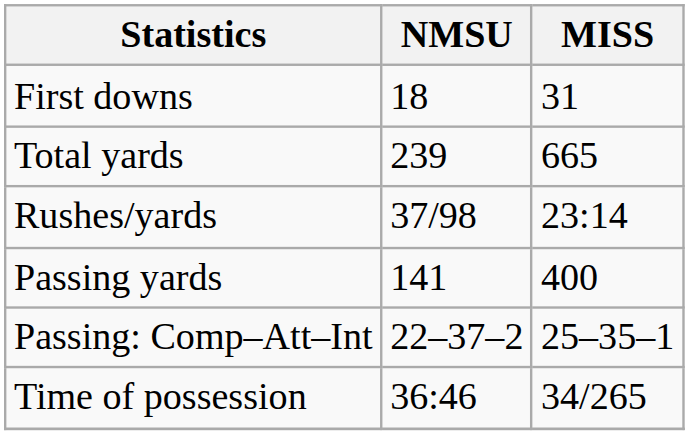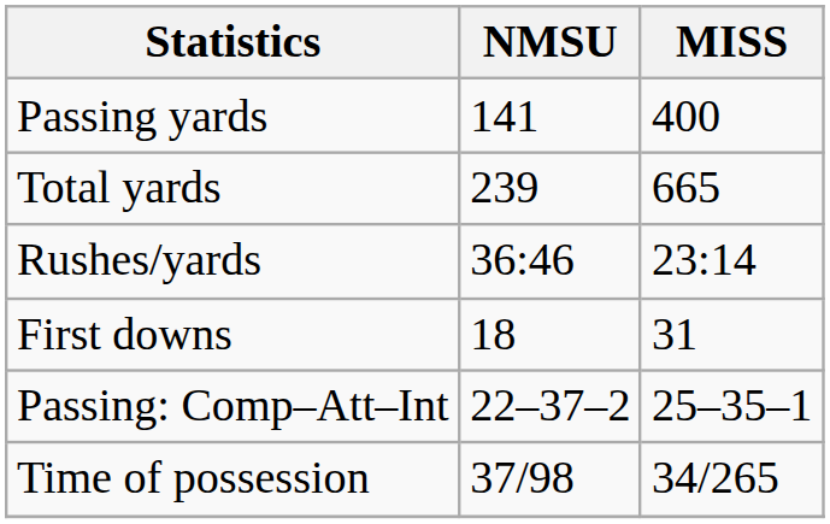rows swapped: First downs <-> Passing yards
Rushes/yards | NMSU: 37/98 -> 36:46
Time of possession | NMSU: 36:46 -> 37/98
